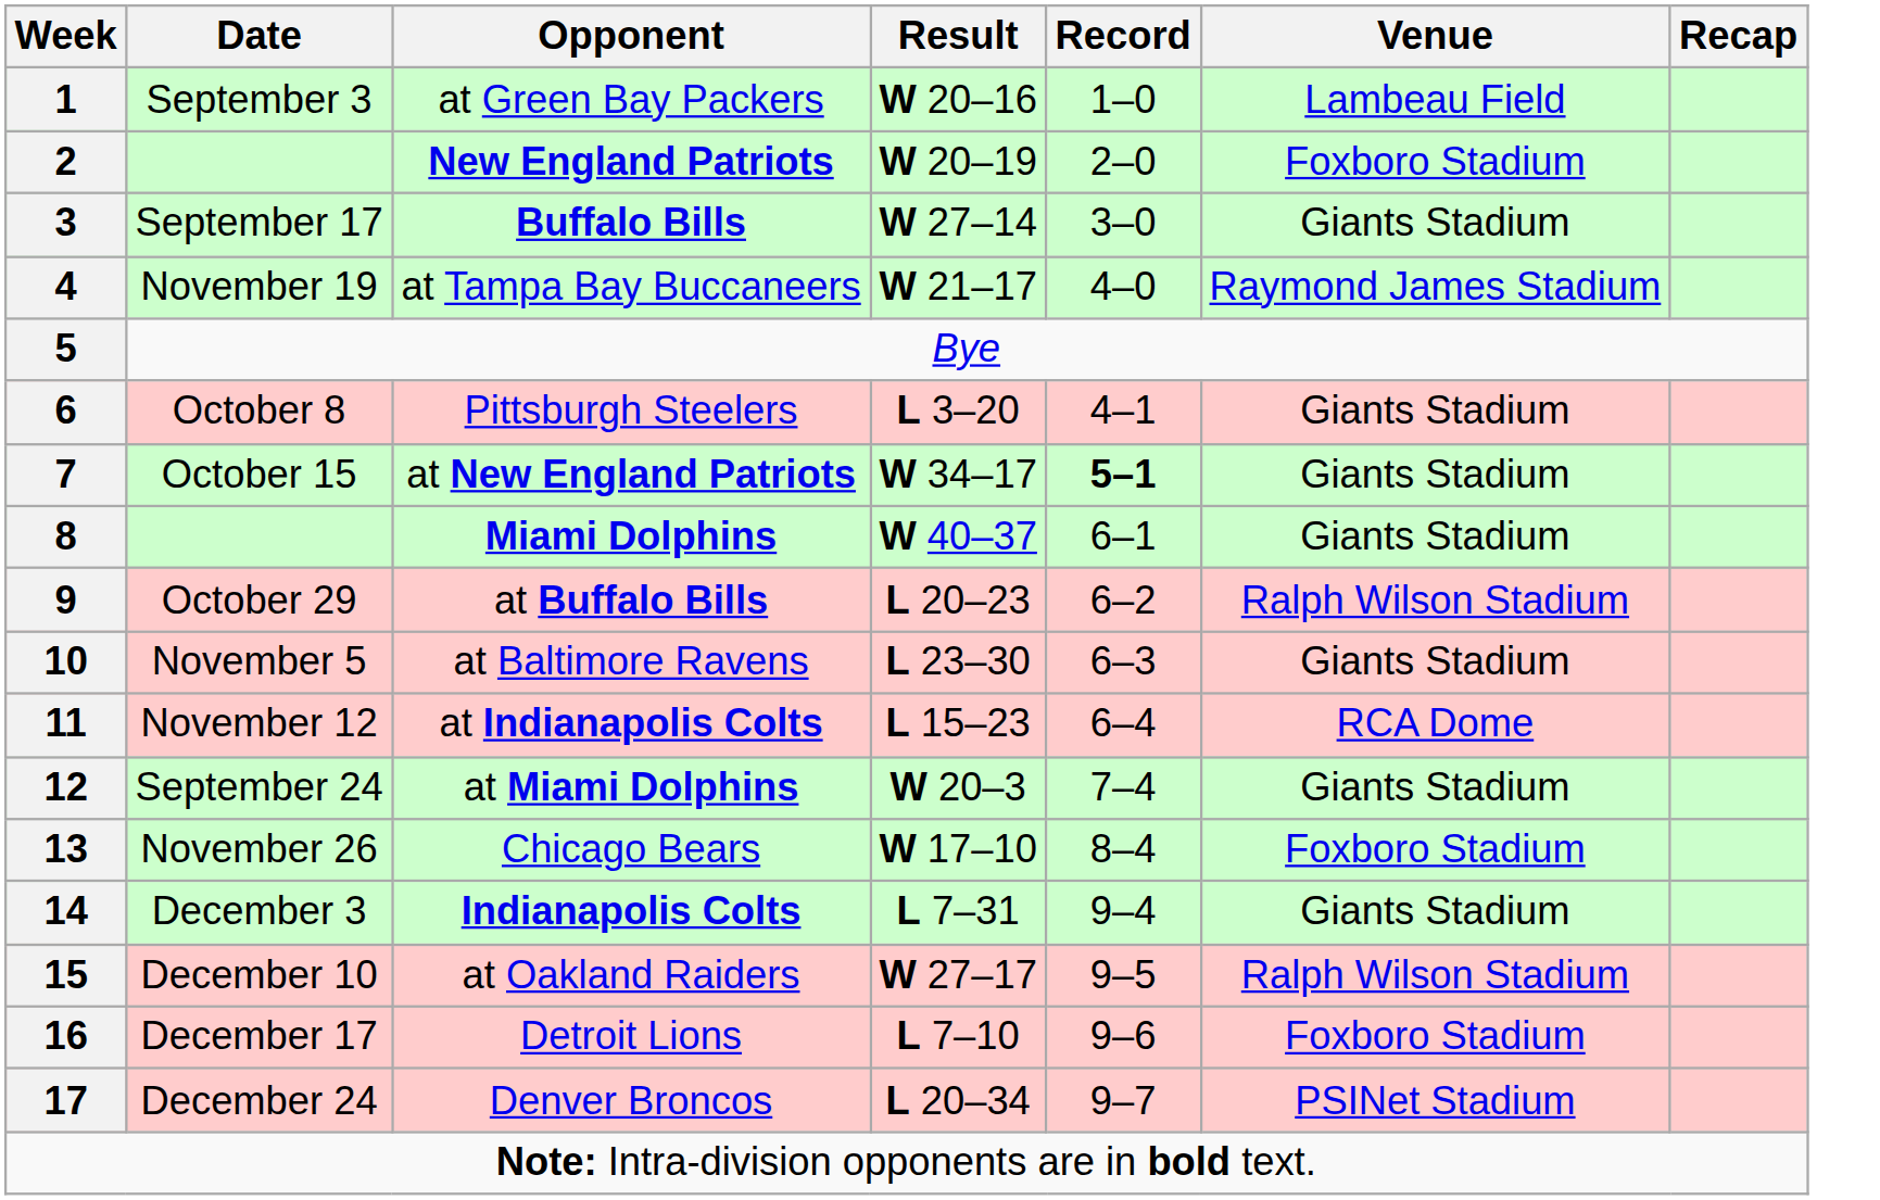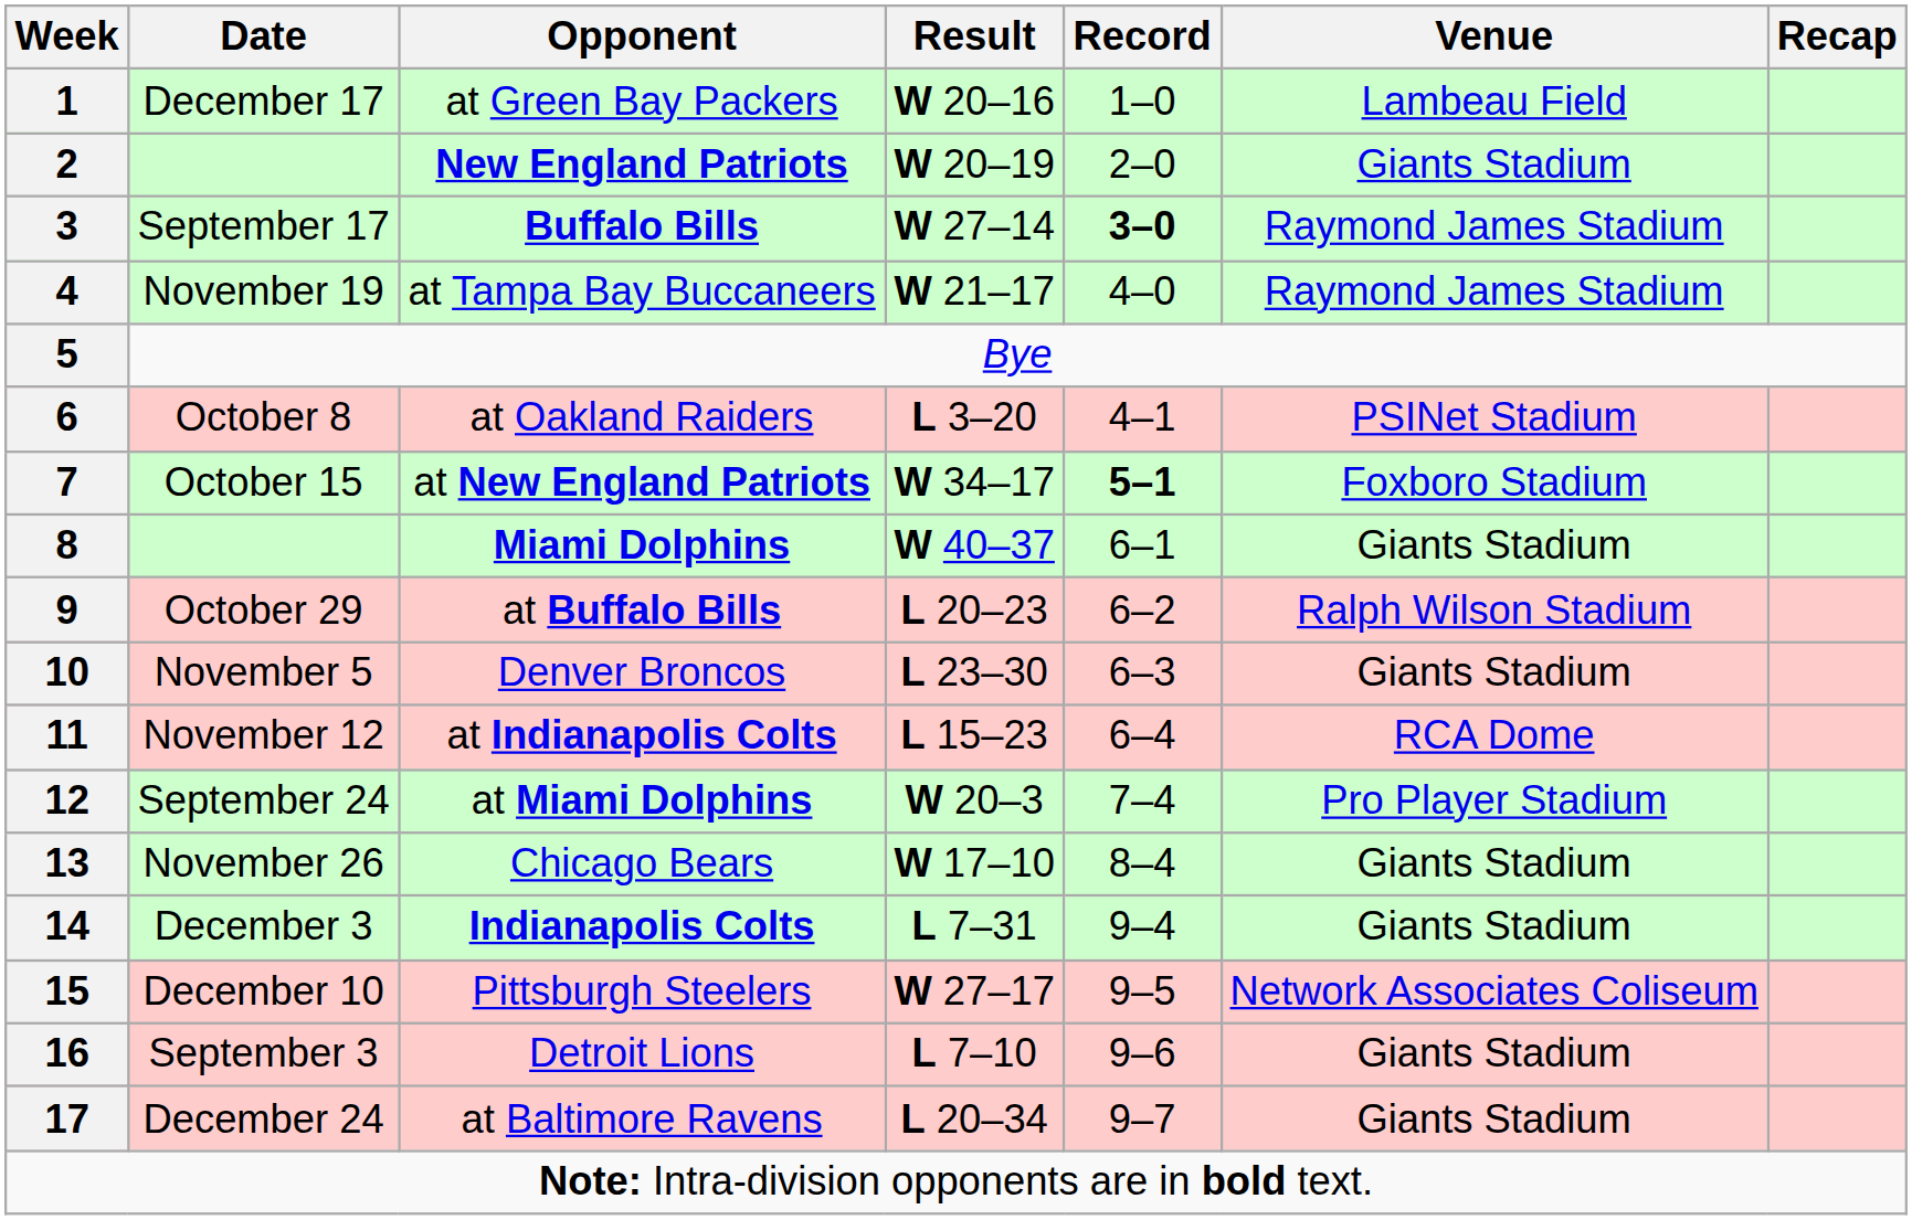1 | Date: September 3 -> December 17
2 | Venue: Foxboro Stadium -> Giants Stadium
3 | Record: normal -> bold
3 | Venue: Giants Stadium -> Raymond James Stadium
6 | Opponent: Pittsburgh Steelers -> at Oakland Raiders
6 | Venue: Giants Stadium -> PSINet Stadium
7 | Venue: Giants Stadium -> Foxboro Stadium
10 | Opponent: at Baltimore Ravens -> Denver Broncos
12 | Venue: Giants Stadium -> Pro Player Stadium
13 | Venue: Foxboro Stadium -> Giants Stadium
15 | Opponent: at Oakland Raiders -> Pittsburgh Steelers
15 | Venue: Ralph Wilson Stadium -> Network Associates Coliseum
16 | Date: December 17 -> September 3
16 | Venue: Foxboro Stadium -> Giants Stadium
17 | Opponent: Denver Broncos -> at Baltimore Ravens
17 | Venue: PSINet Stadium -> Giants Stadium
